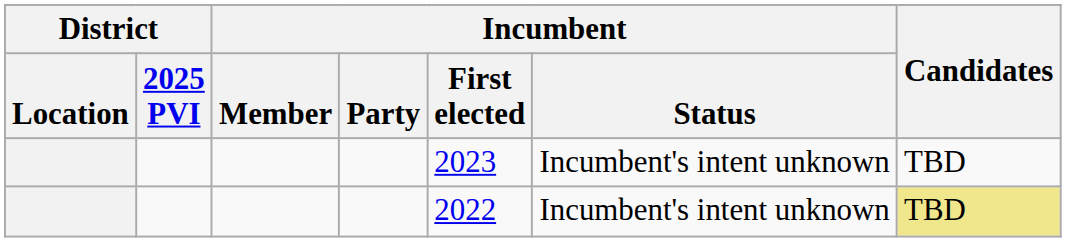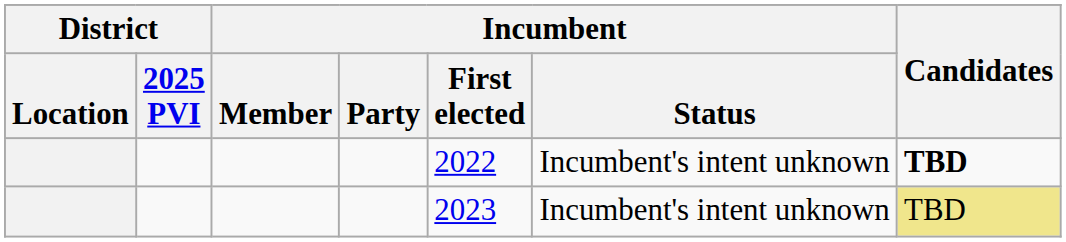row 3 | Incumbent / First elected: 2023 -> 2022
row 3 | Candidates: normal -> bold
row 4 | Incumbent / First elected: 2022 -> 2023
